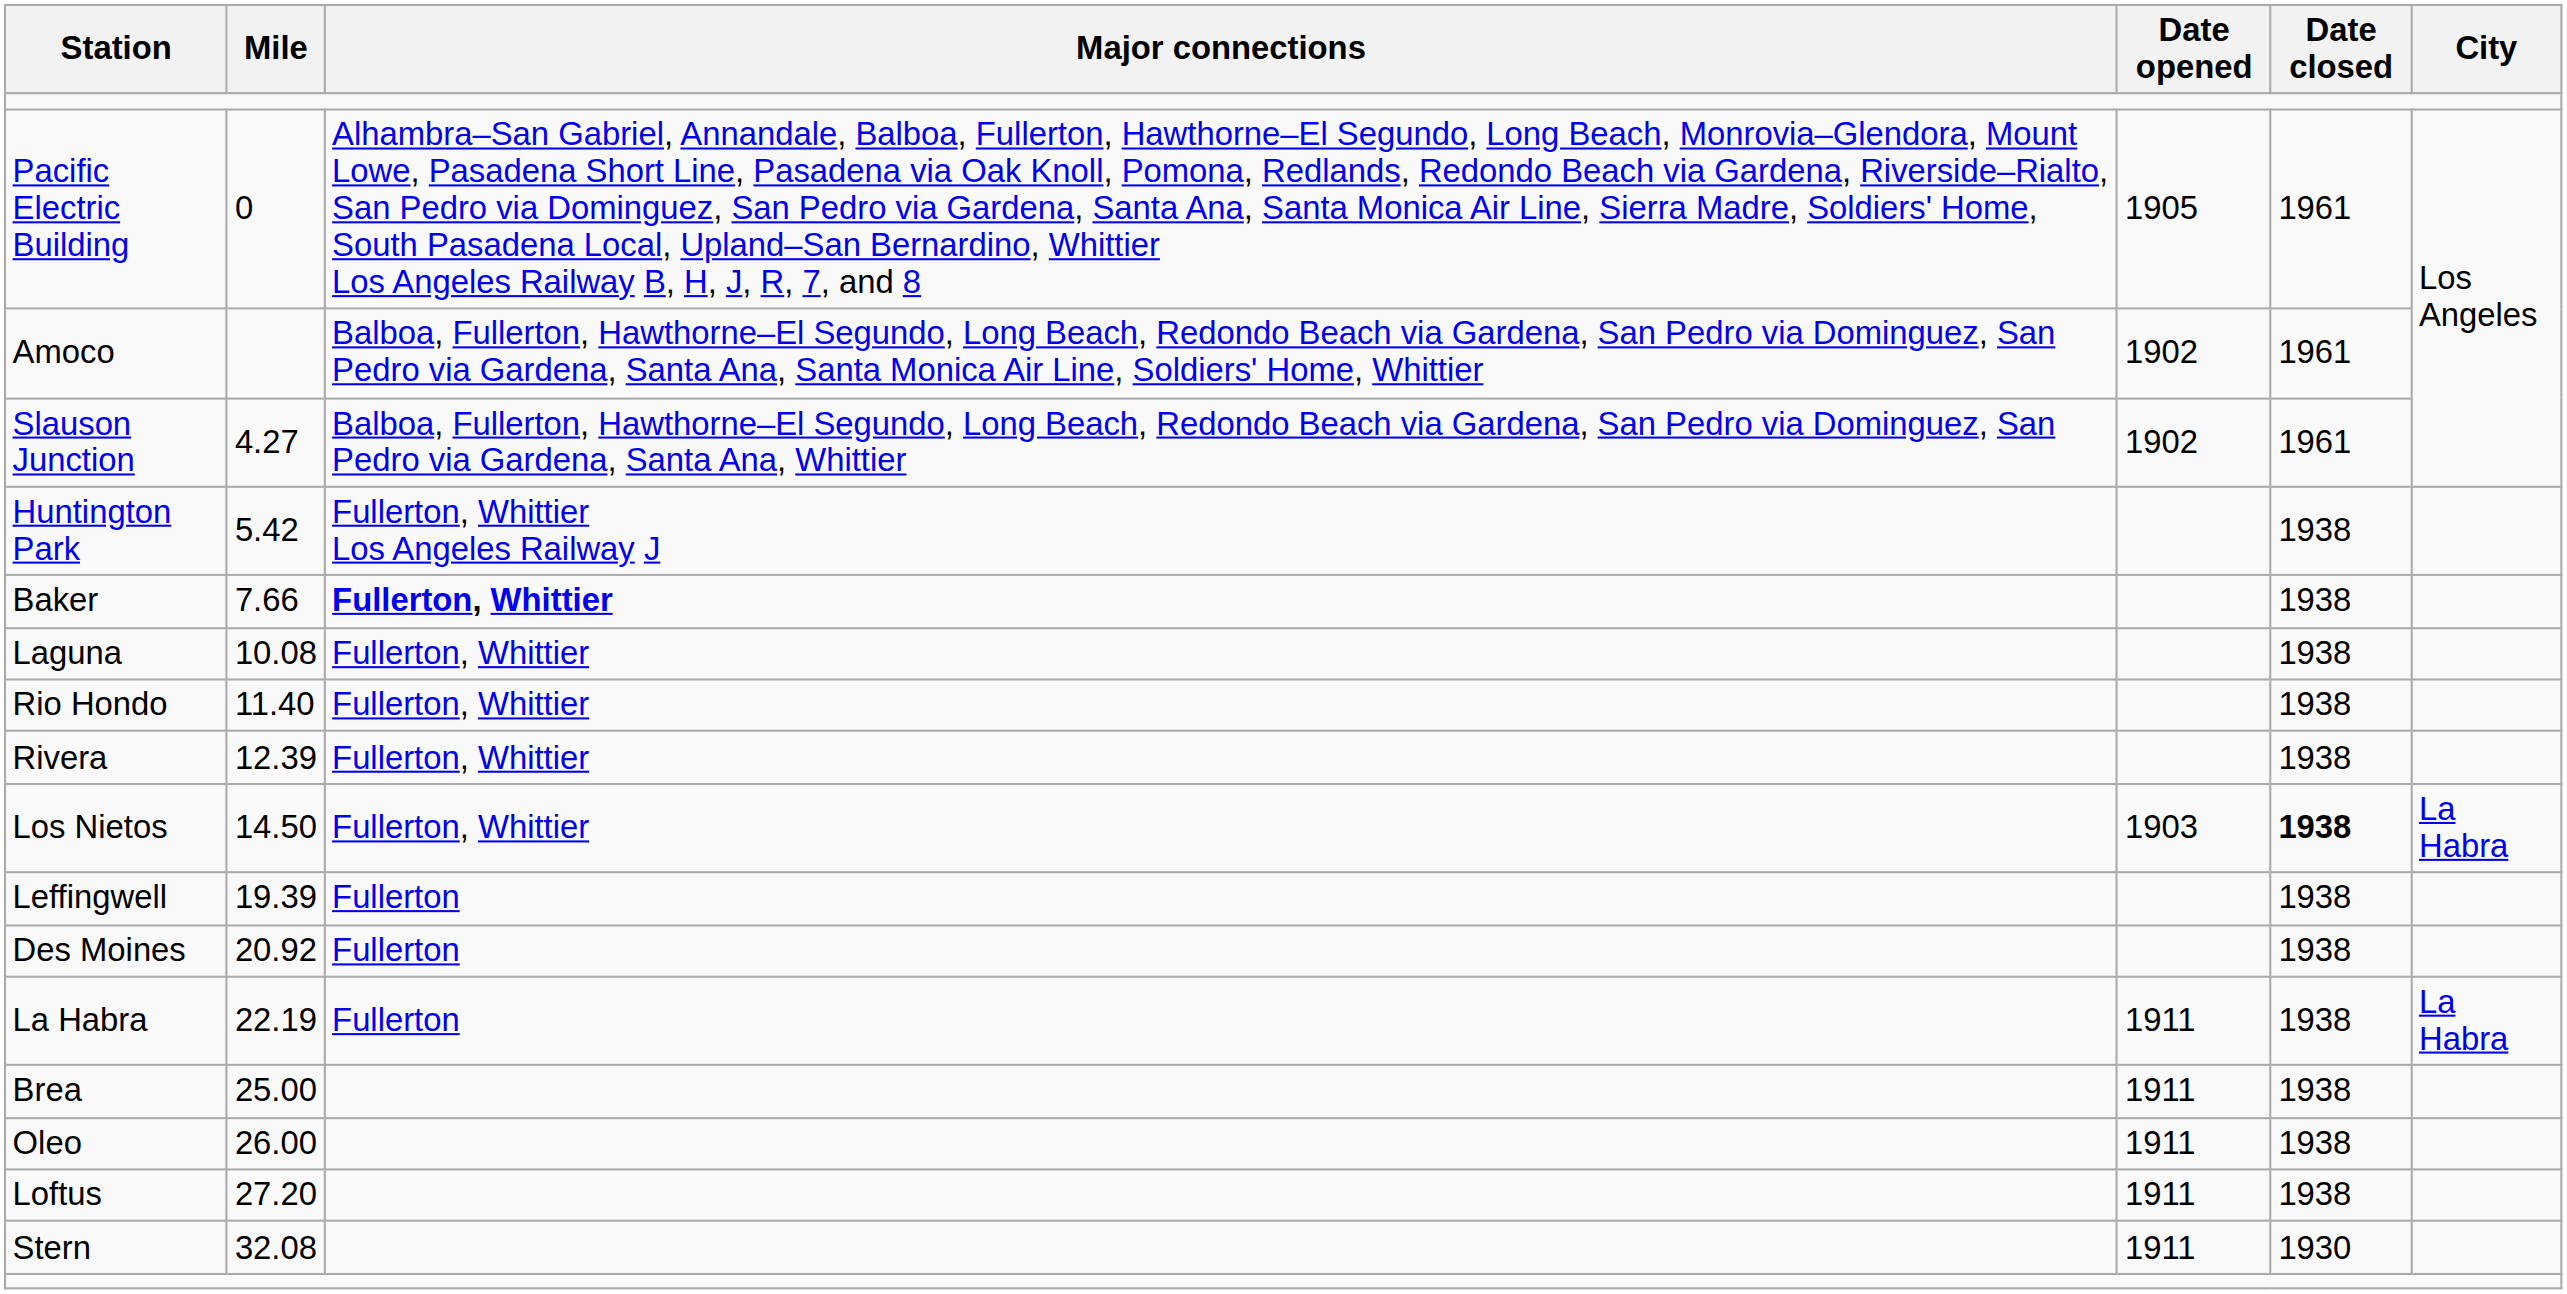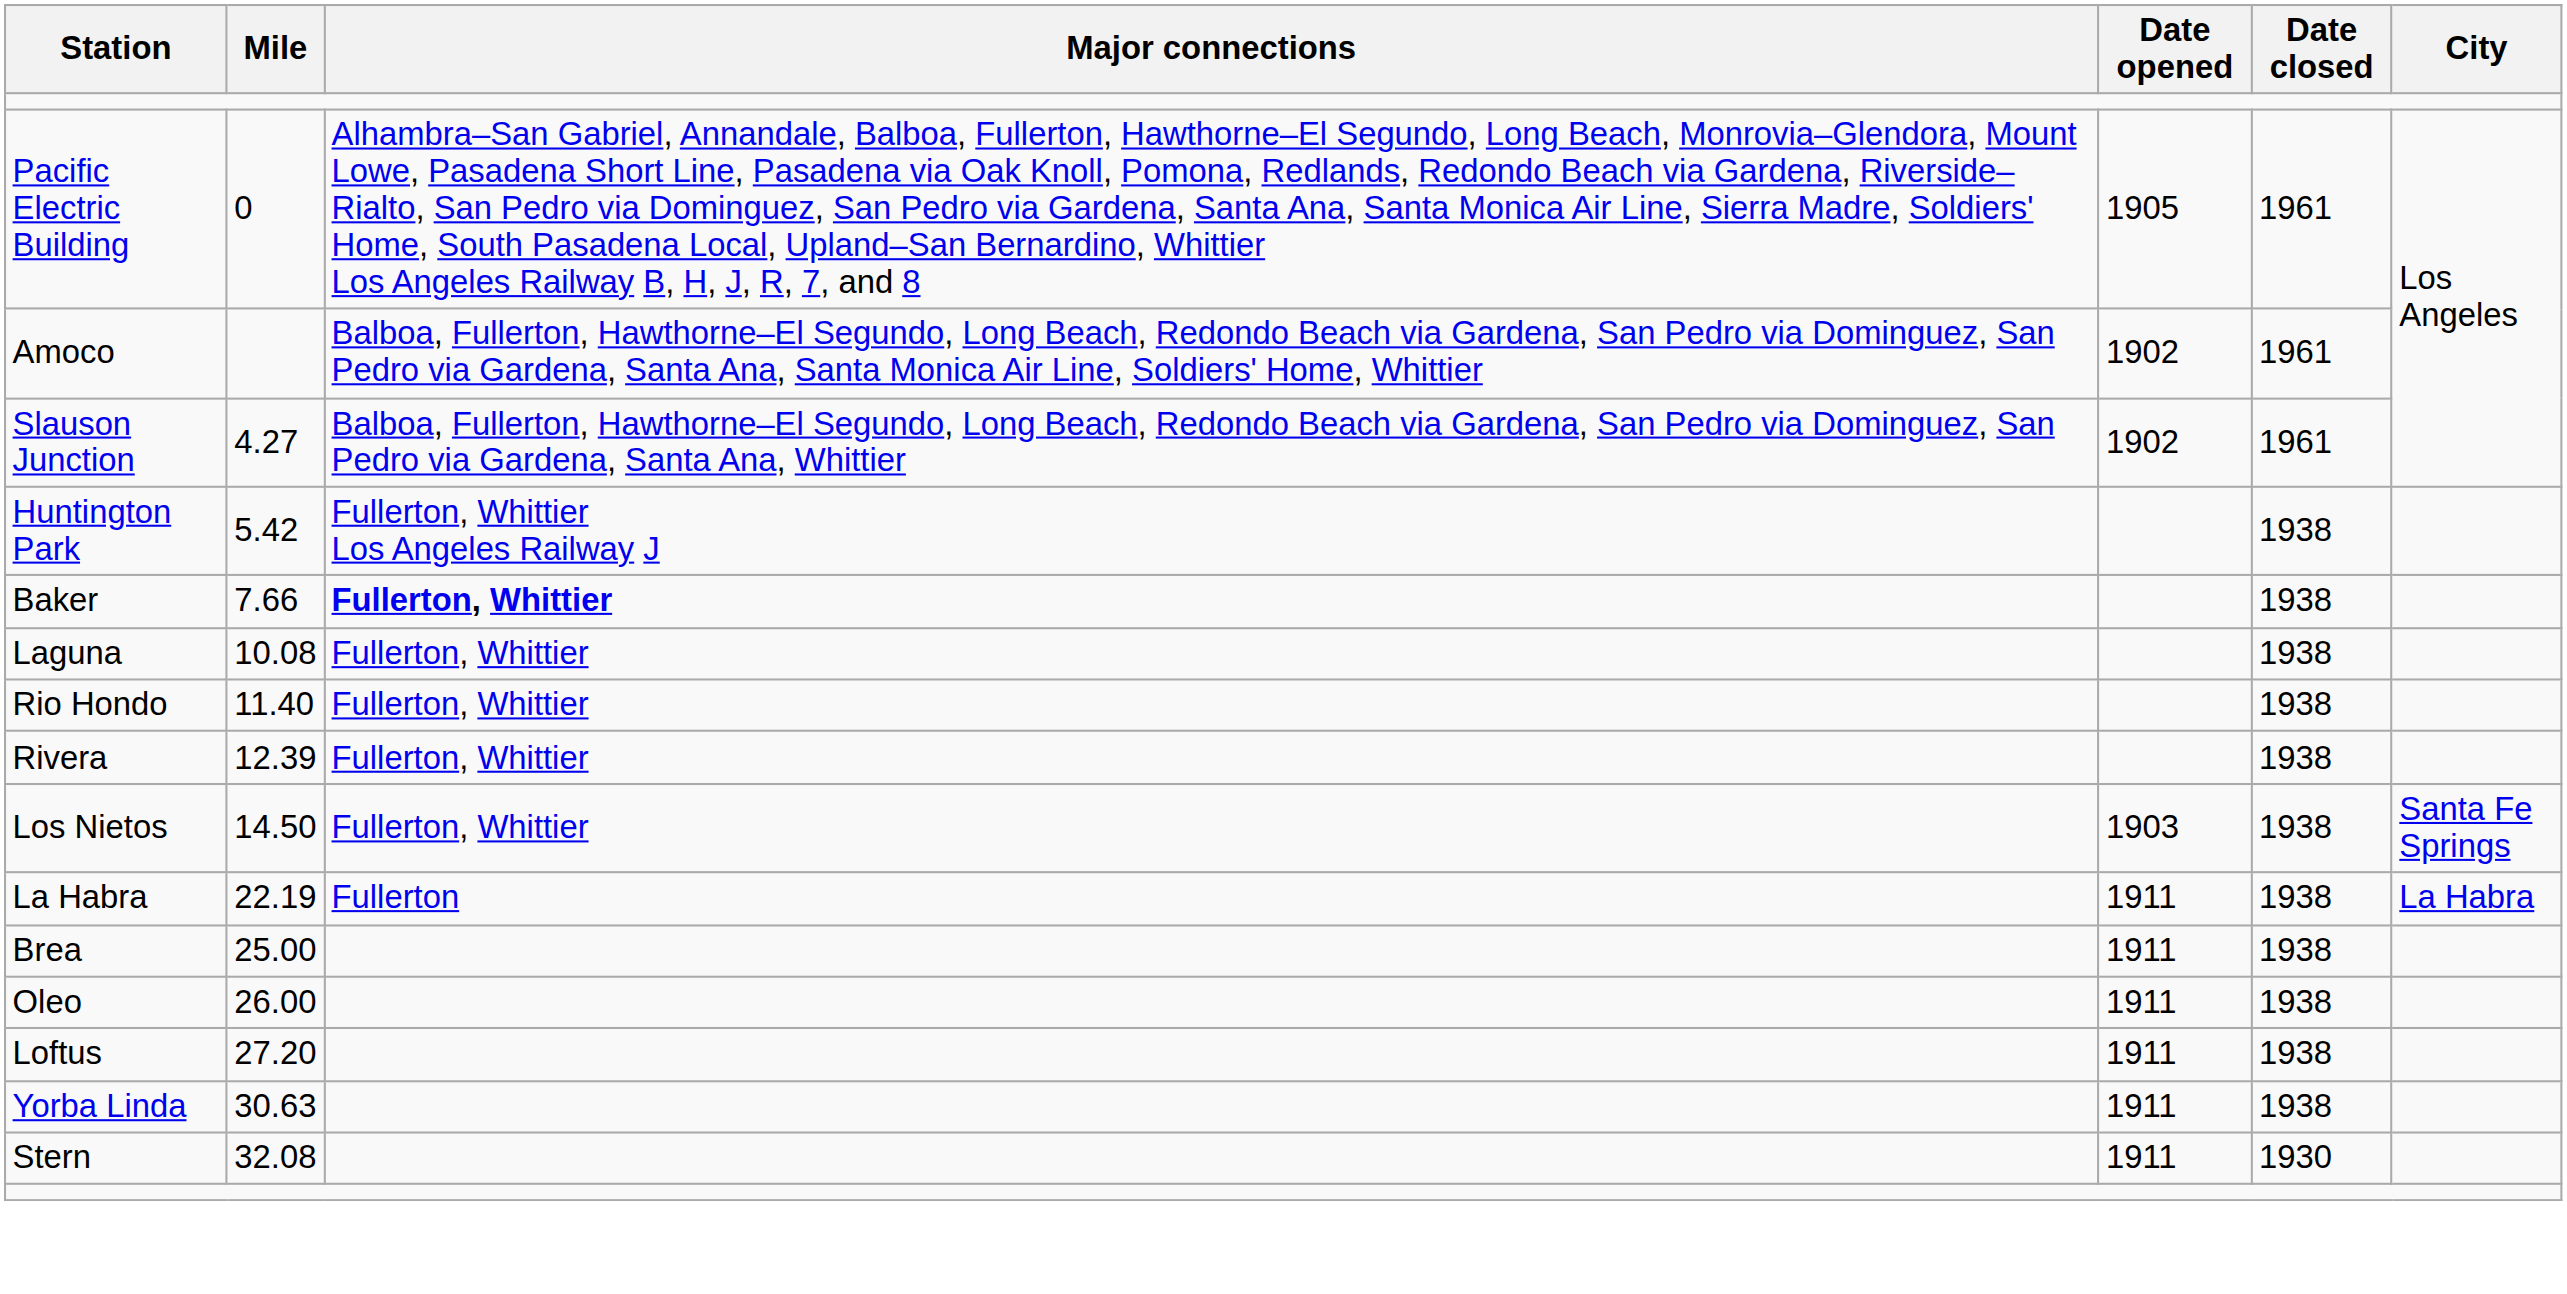Los Nietos | Date closed: bold -> normal
Los Nietos | City: La Habra -> Santa Fe Springs
- row: Leffingwell | 19.39 | Fullerton | 1938
- row: Des Moines | 20.92 | Fullerton | 1938
+ row: Yorba Linda | 30.63 | 1911 | 1938
